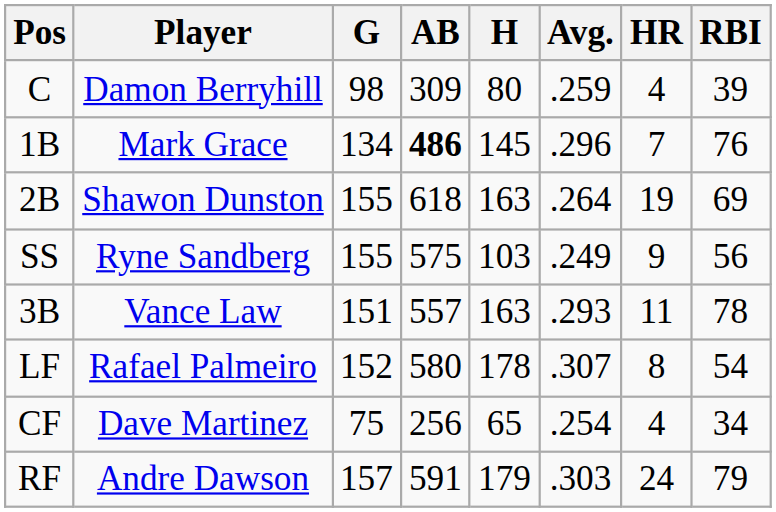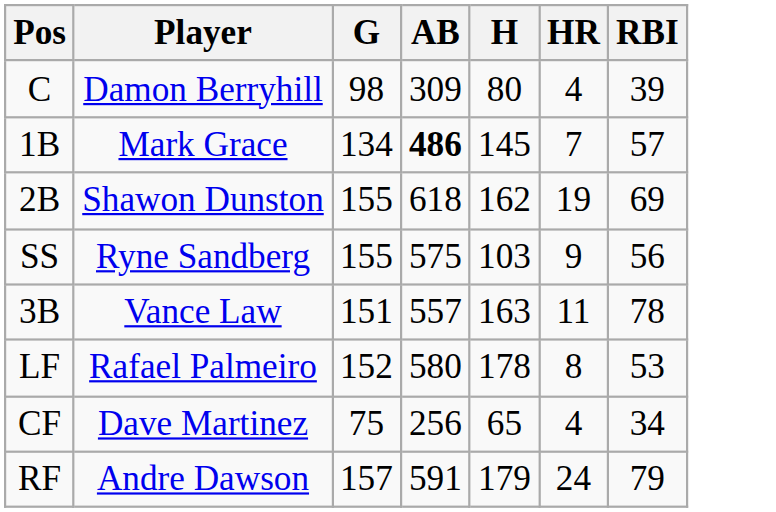- column: Avg. | .259 | .296 | .264 | .249 | .293 | .307 | .254 | .303
1B | RBI: 76 -> 57
2B | H: 163 -> 162
LF | RBI: 54 -> 53
